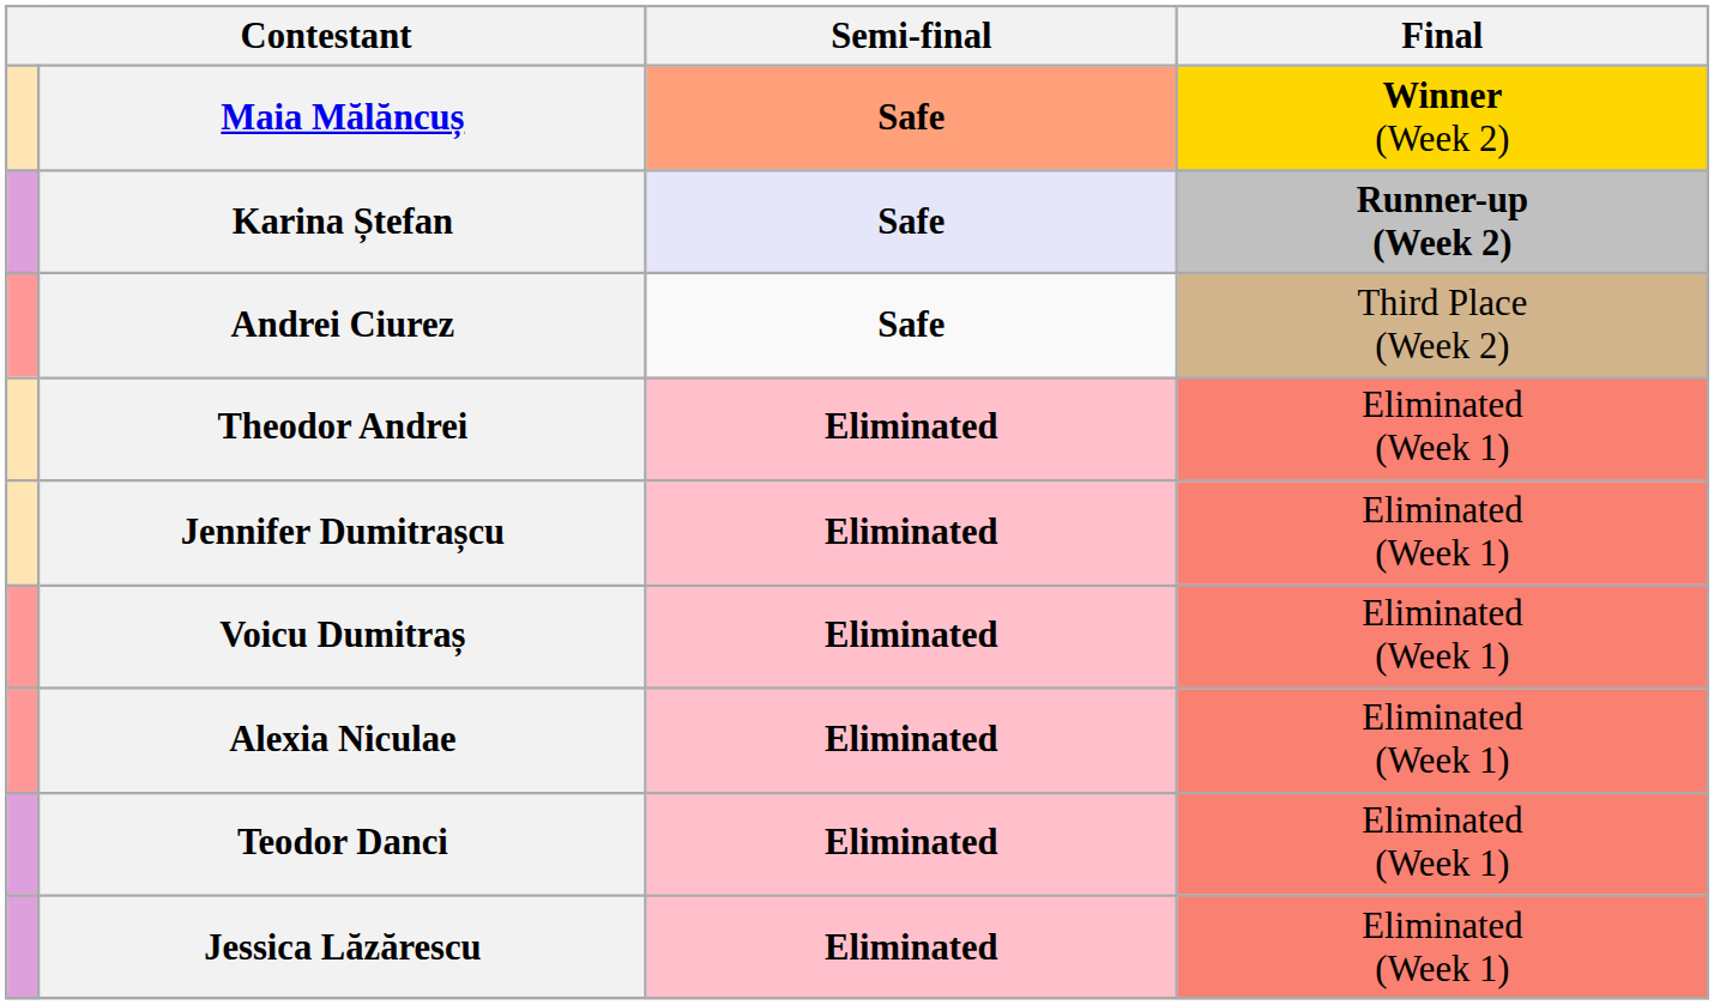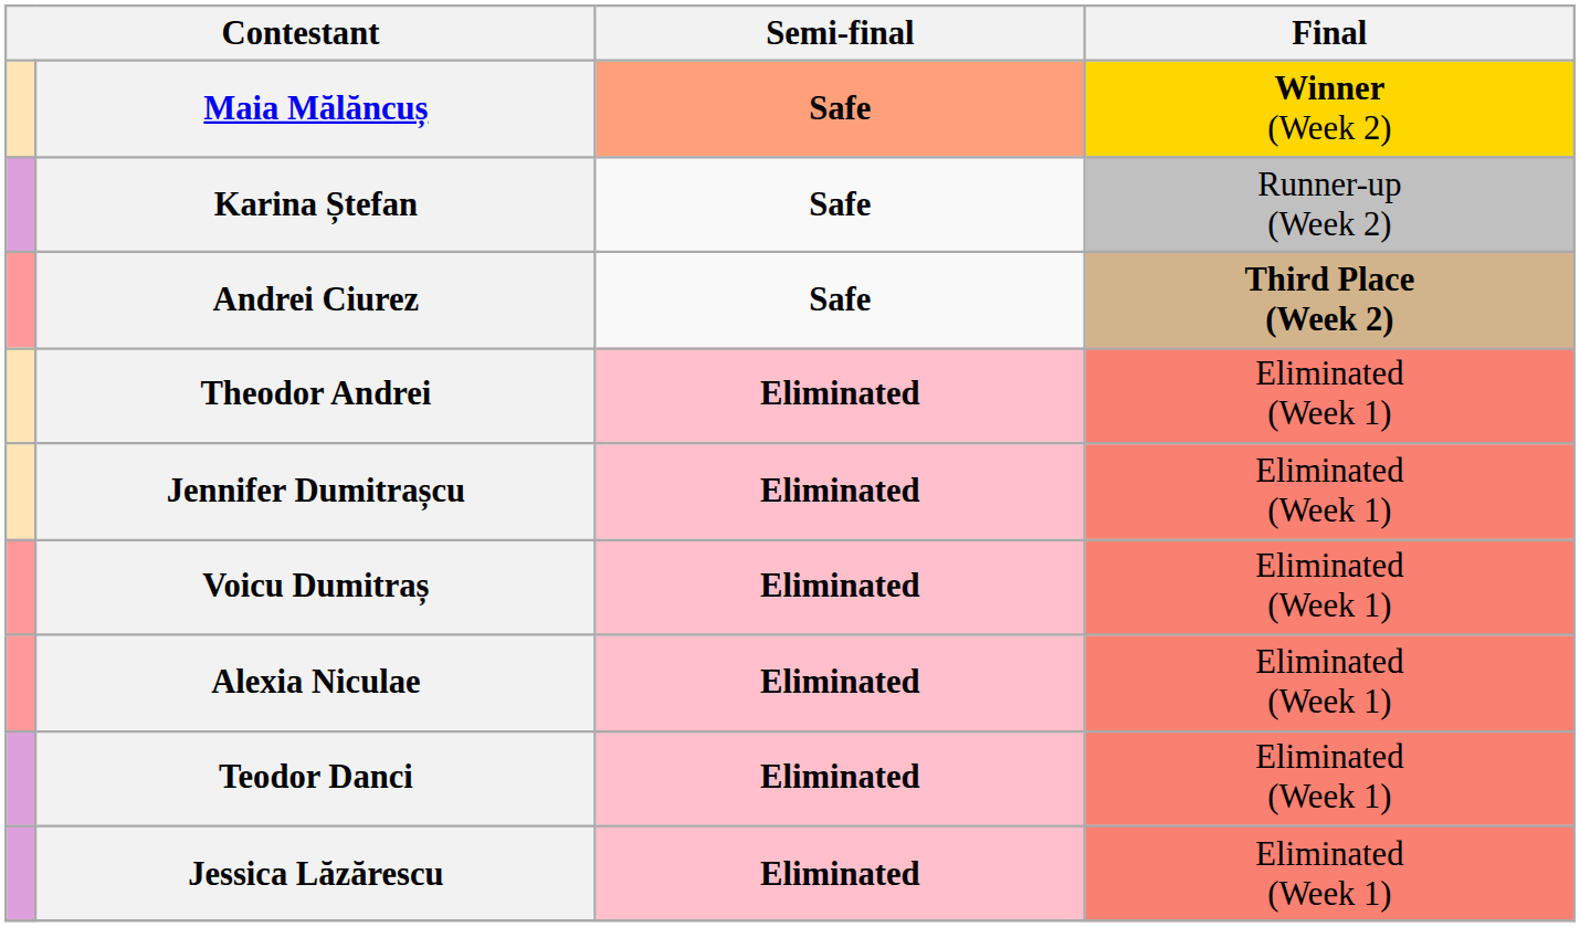Karina Ștefan | Semi-final: lavender background -> no background
Karina Ștefan | column 4: bold -> normal
Andrei Ciurez | column 4: normal -> bold
